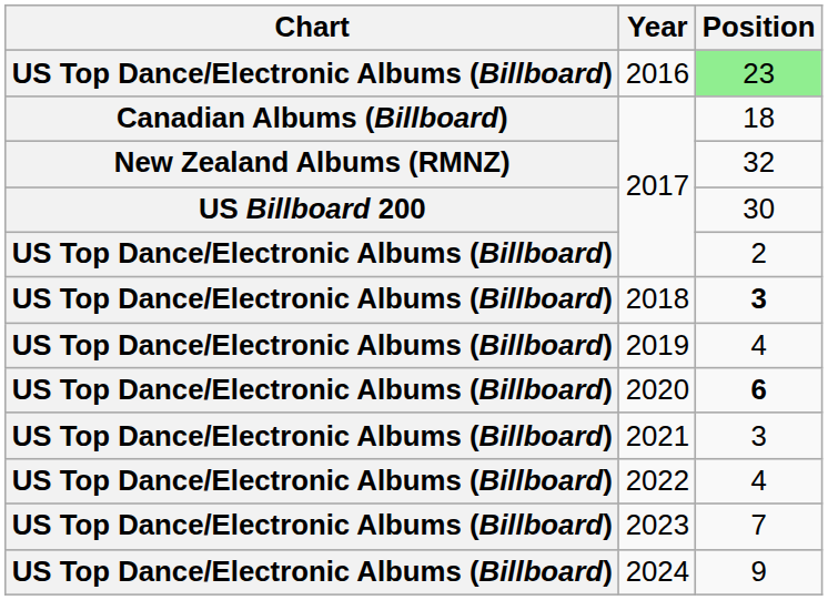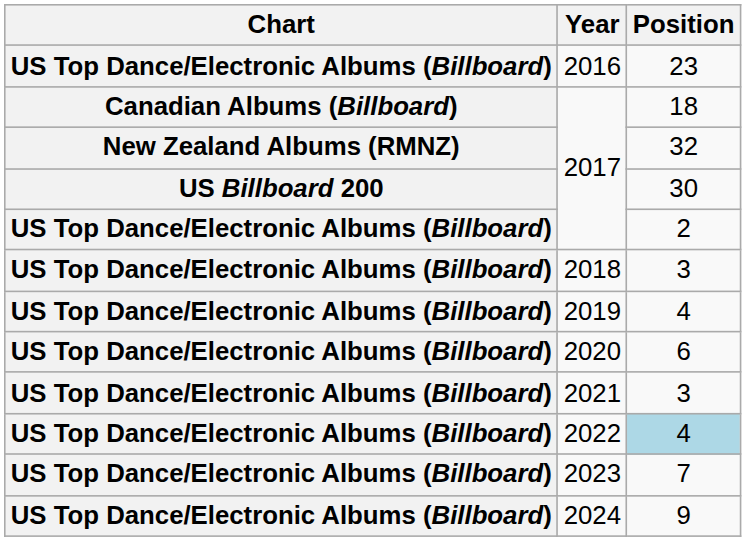23 | Position: lightgreen background -> no background
2018 / 3 | Position: bold -> normal
6 | Position: bold -> normal
2022 / 4 | Position: no background -> lightblue background
